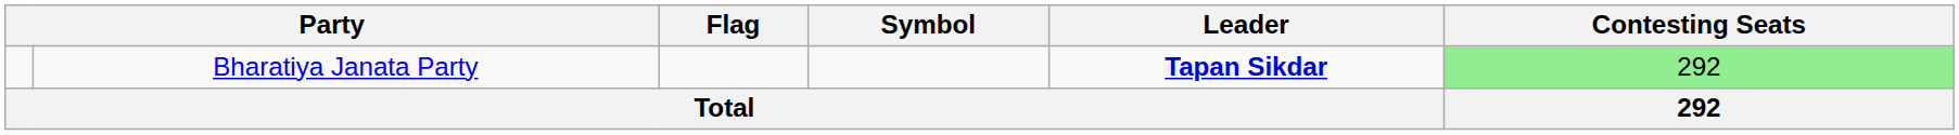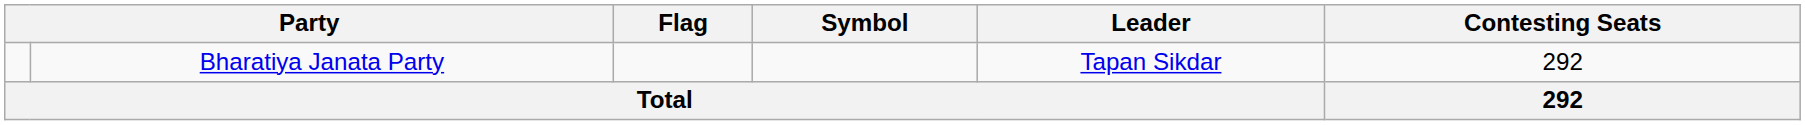Bharatiya Janata Party | Leader: bold -> normal
Bharatiya Janata Party | Contesting Seats: lightgreen background -> no background
